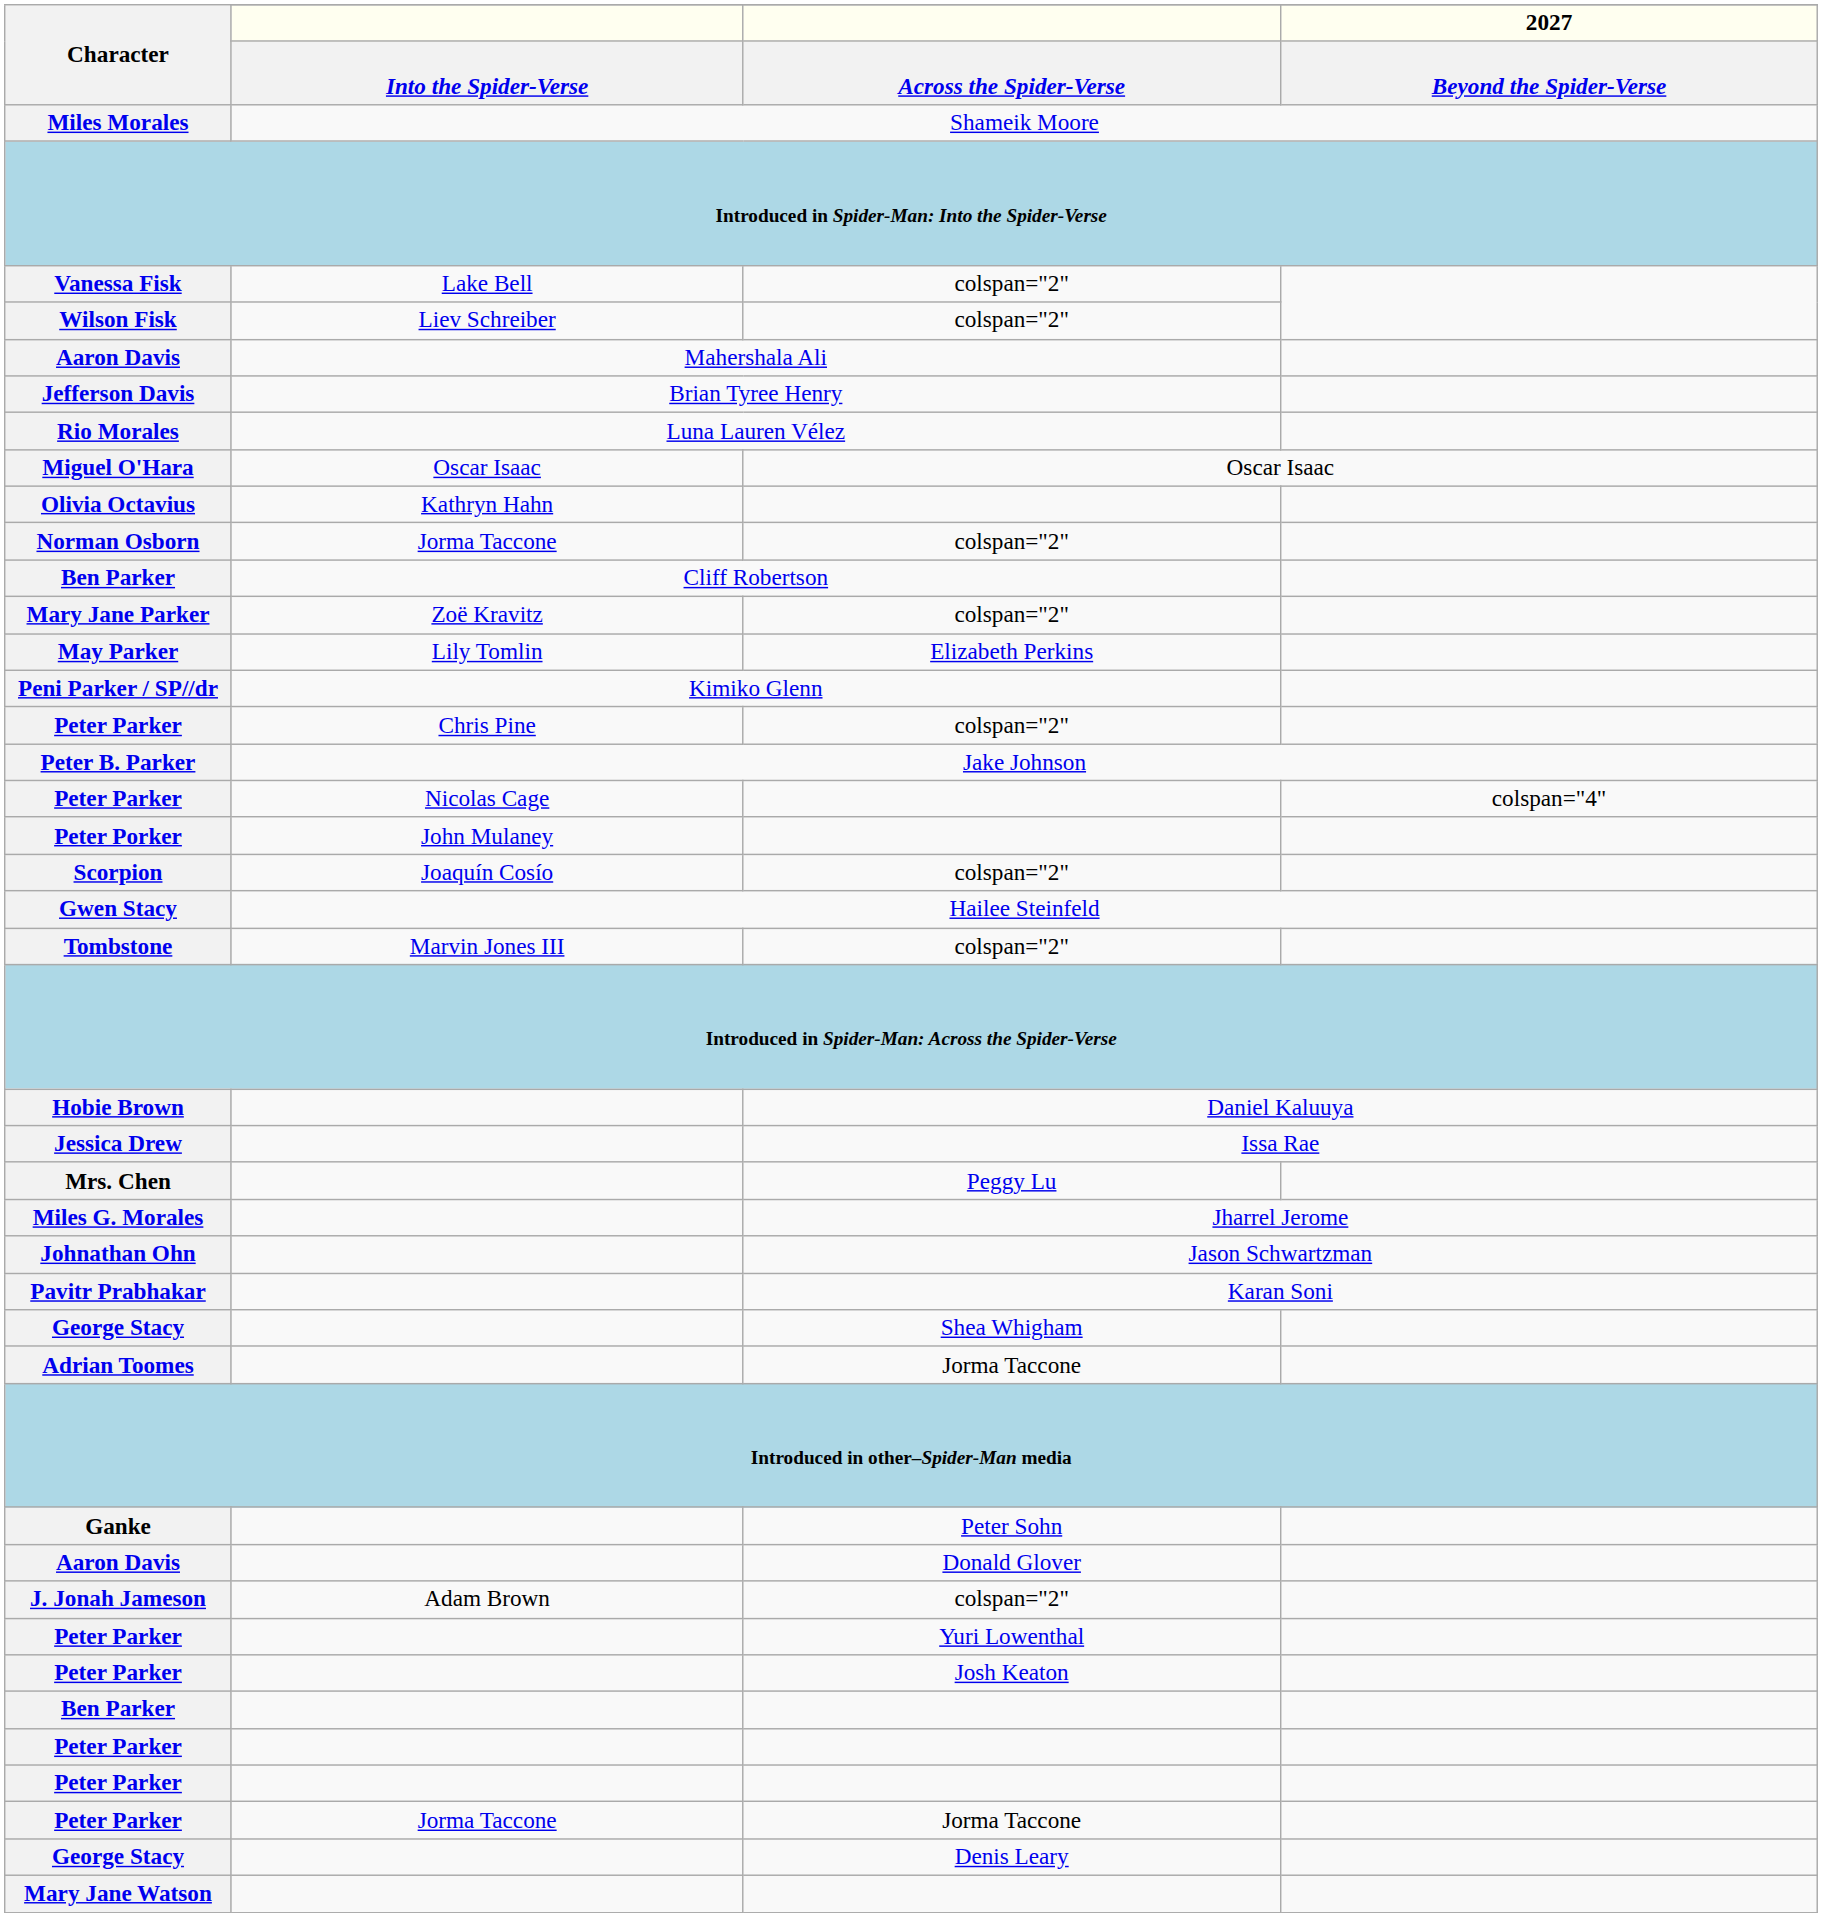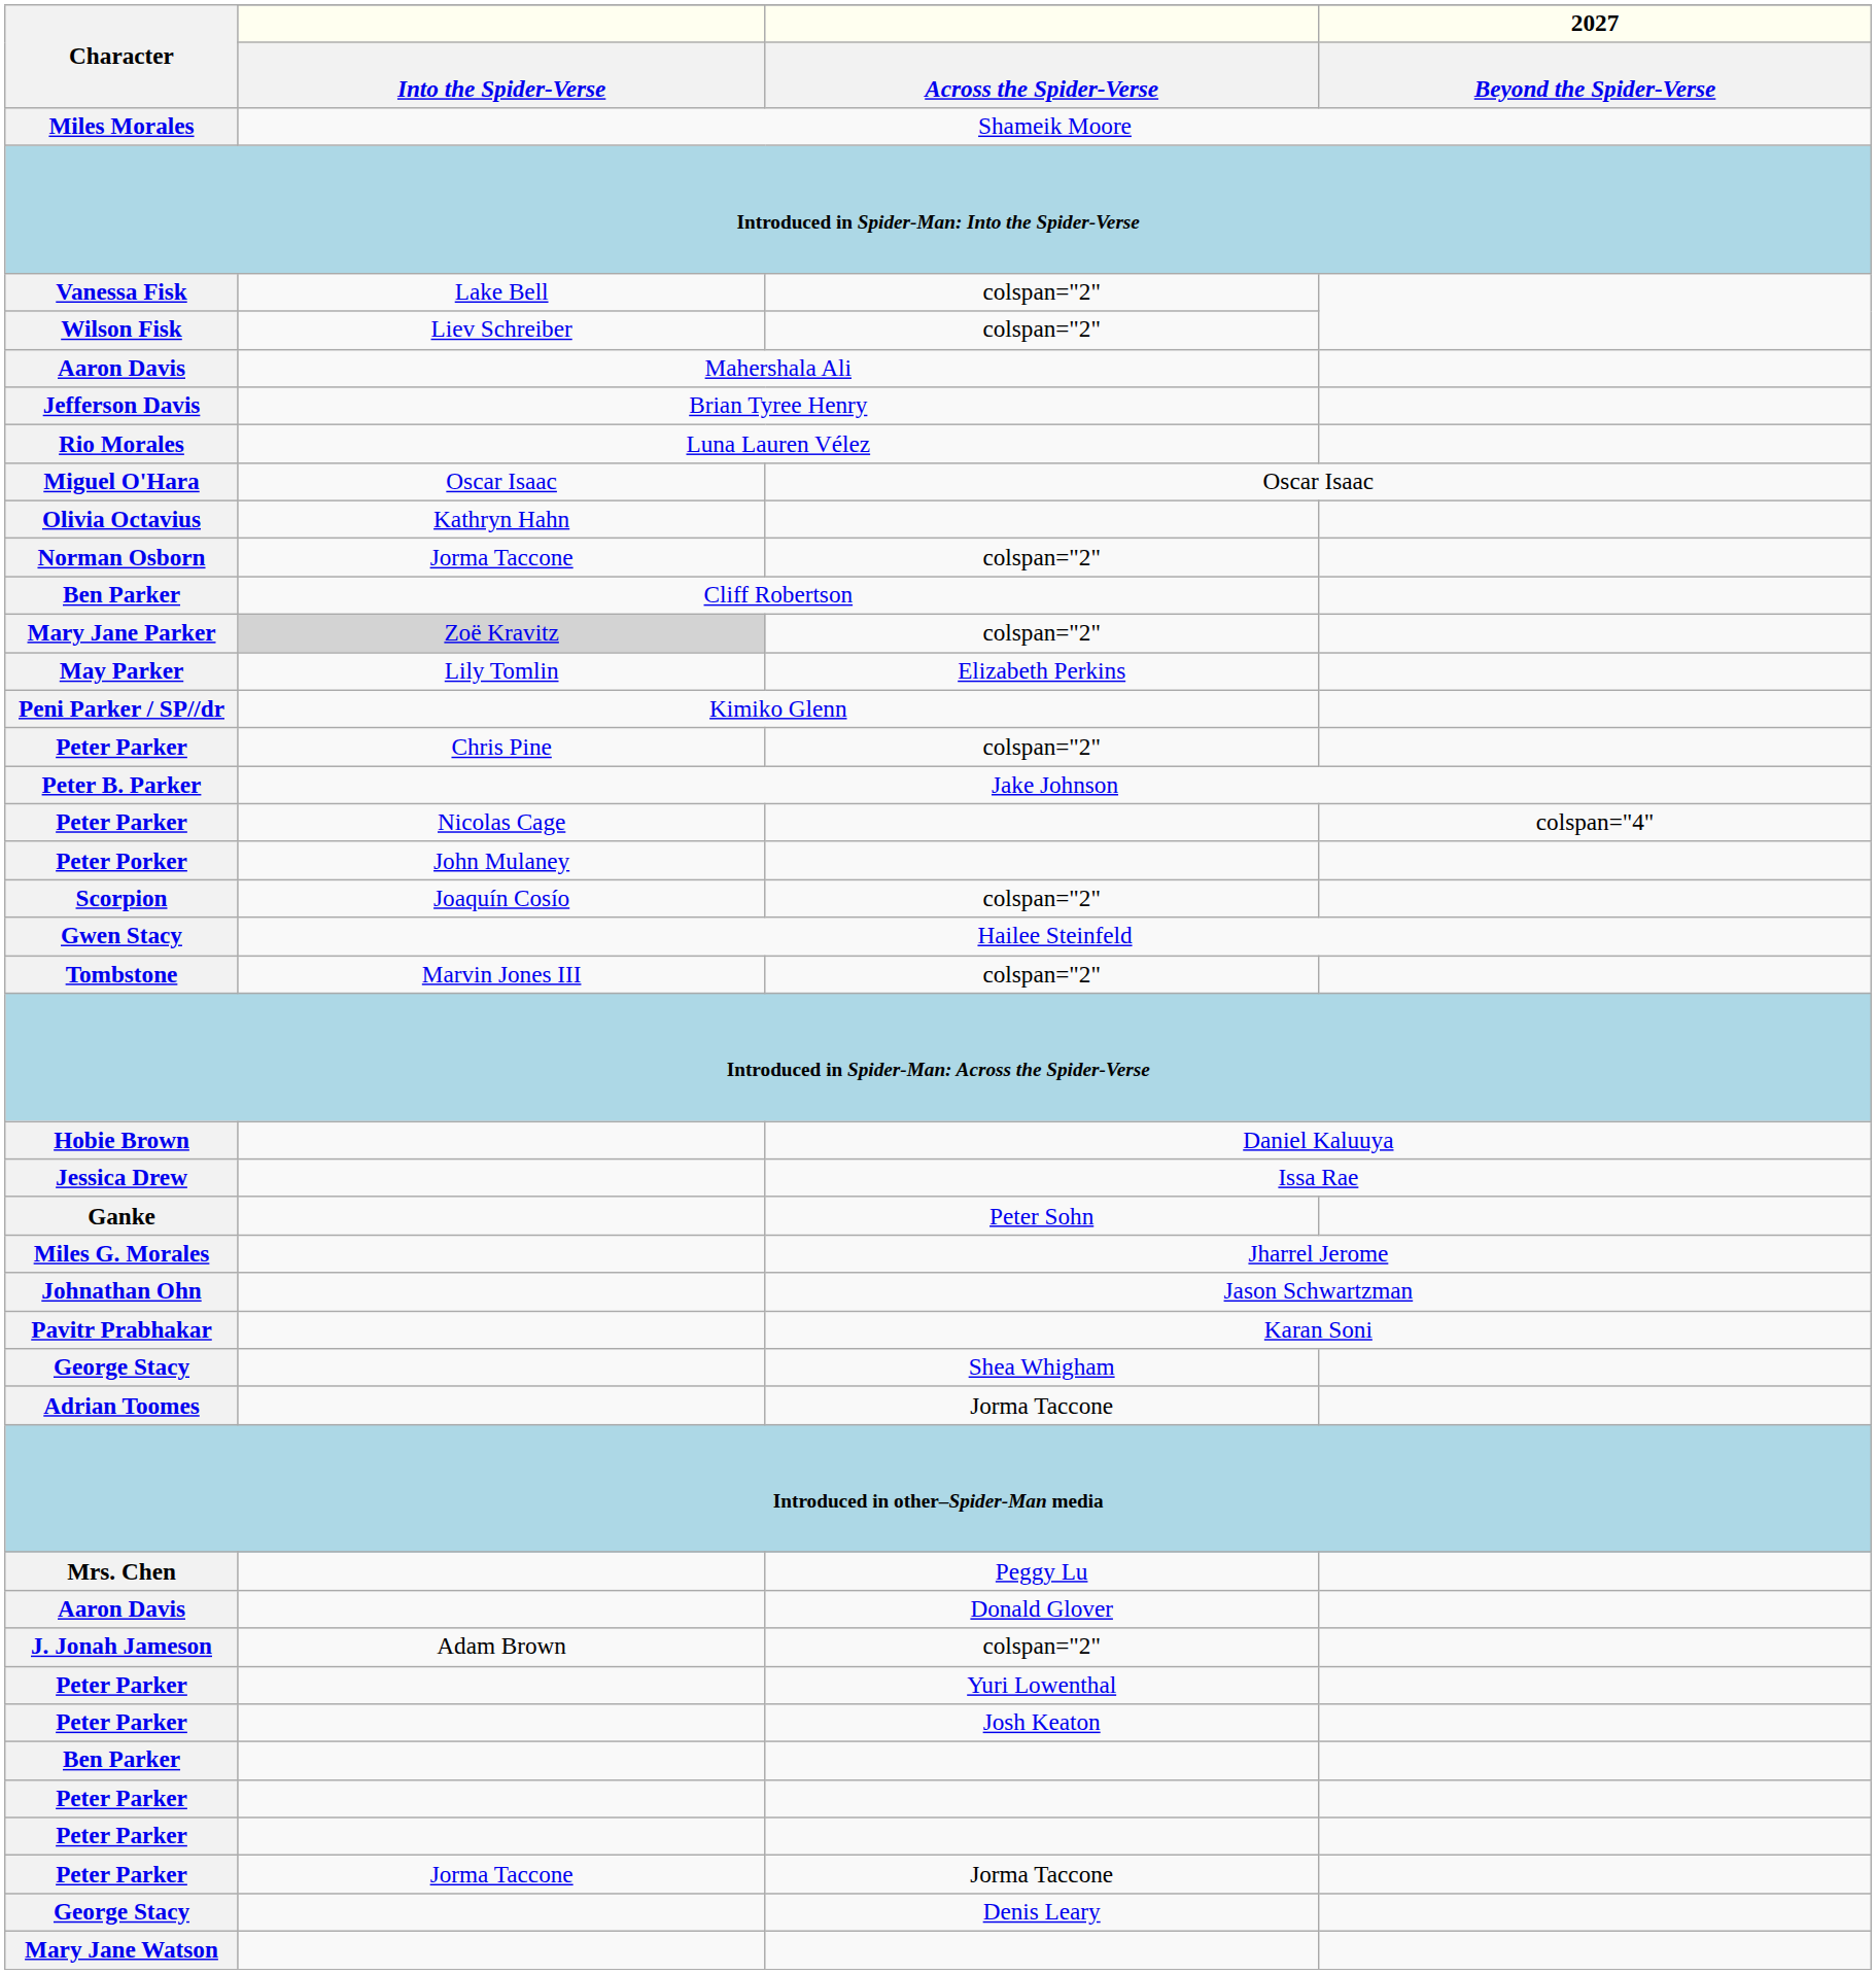Mary Jane Parker | Into the Spider-Verse: no background -> lightgrey background
rows swapped: Ganke <-> Mrs. Chen
